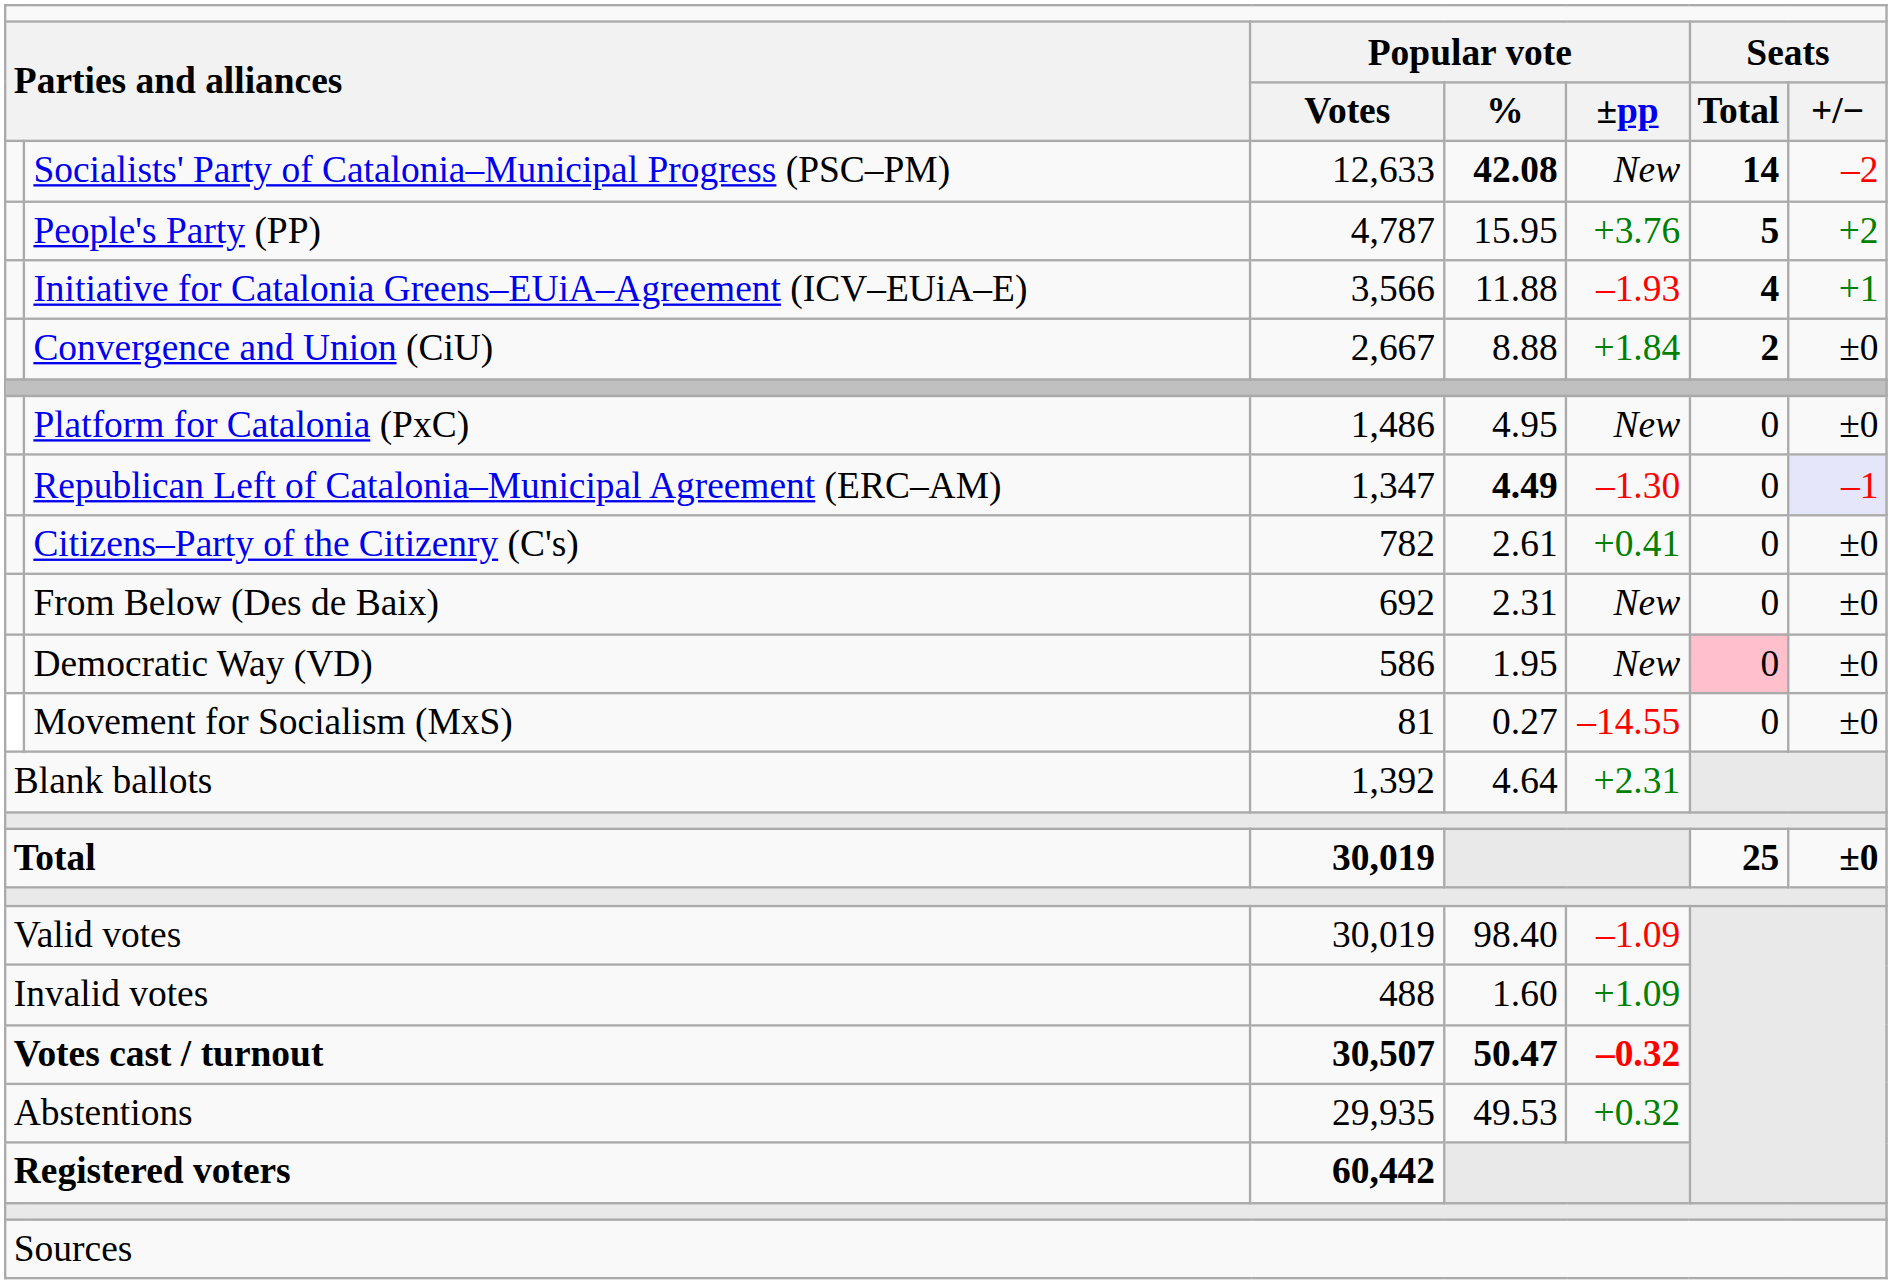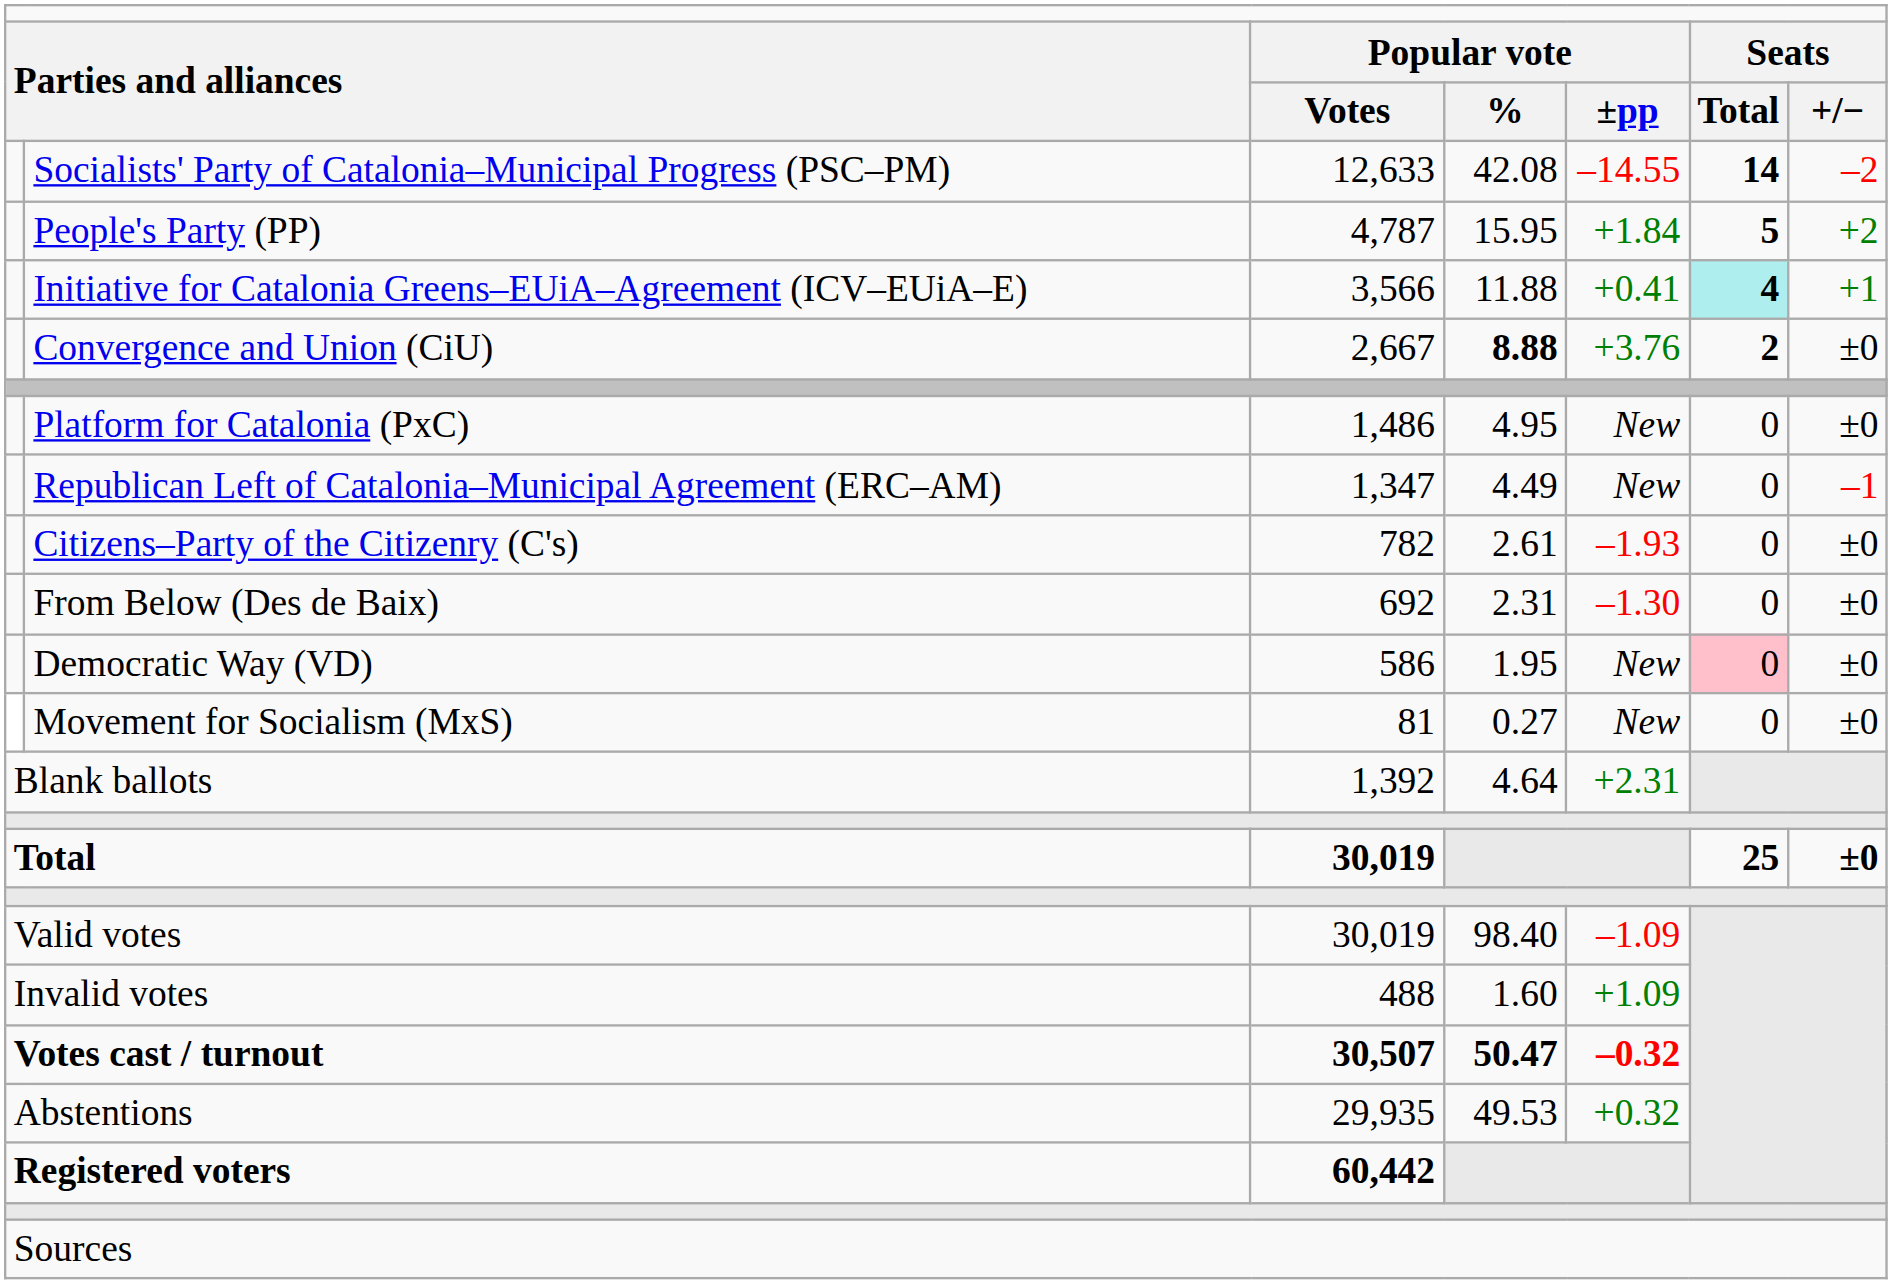Socialists' Party of Catalonia–Municipal Progress (PSC–PM) | column 4: bold -> normal
Socialists' Party of Catalonia–Municipal Progress (PSC–PM) | column 5: New -> –14.55
People's Party (PP) | column 5: +3.76 -> +1.84
Initiative for Catalonia Greens–EUiA–Agreement (ICV–EUiA–E) | column 5: –1.93 -> +0.41
Initiative for Catalonia Greens–EUiA–Agreement (ICV–EUiA–E) | column 6: no background -> paleturquoise background
Convergence and Union (CiU) | column 4: normal -> bold
Convergence and Union (CiU) | column 5: +1.84 -> +3.76
Republican Left of Catalonia–Municipal Agreement (ERC–AM) | column 4: bold -> normal
Republican Left of Catalonia–Municipal Agreement (ERC–AM) | column 5: –1.30 -> New
Republican Left of Catalonia–Municipal Agreement (ERC–AM) | column 7: lavender background -> no background
Citizens–Party of the Citizenry (C's) | column 5: +0.41 -> –1.93
From Below (Des de Baix) | column 5: New -> –1.30
Movement for Socialism (MxS) | column 5: –14.55 -> New
